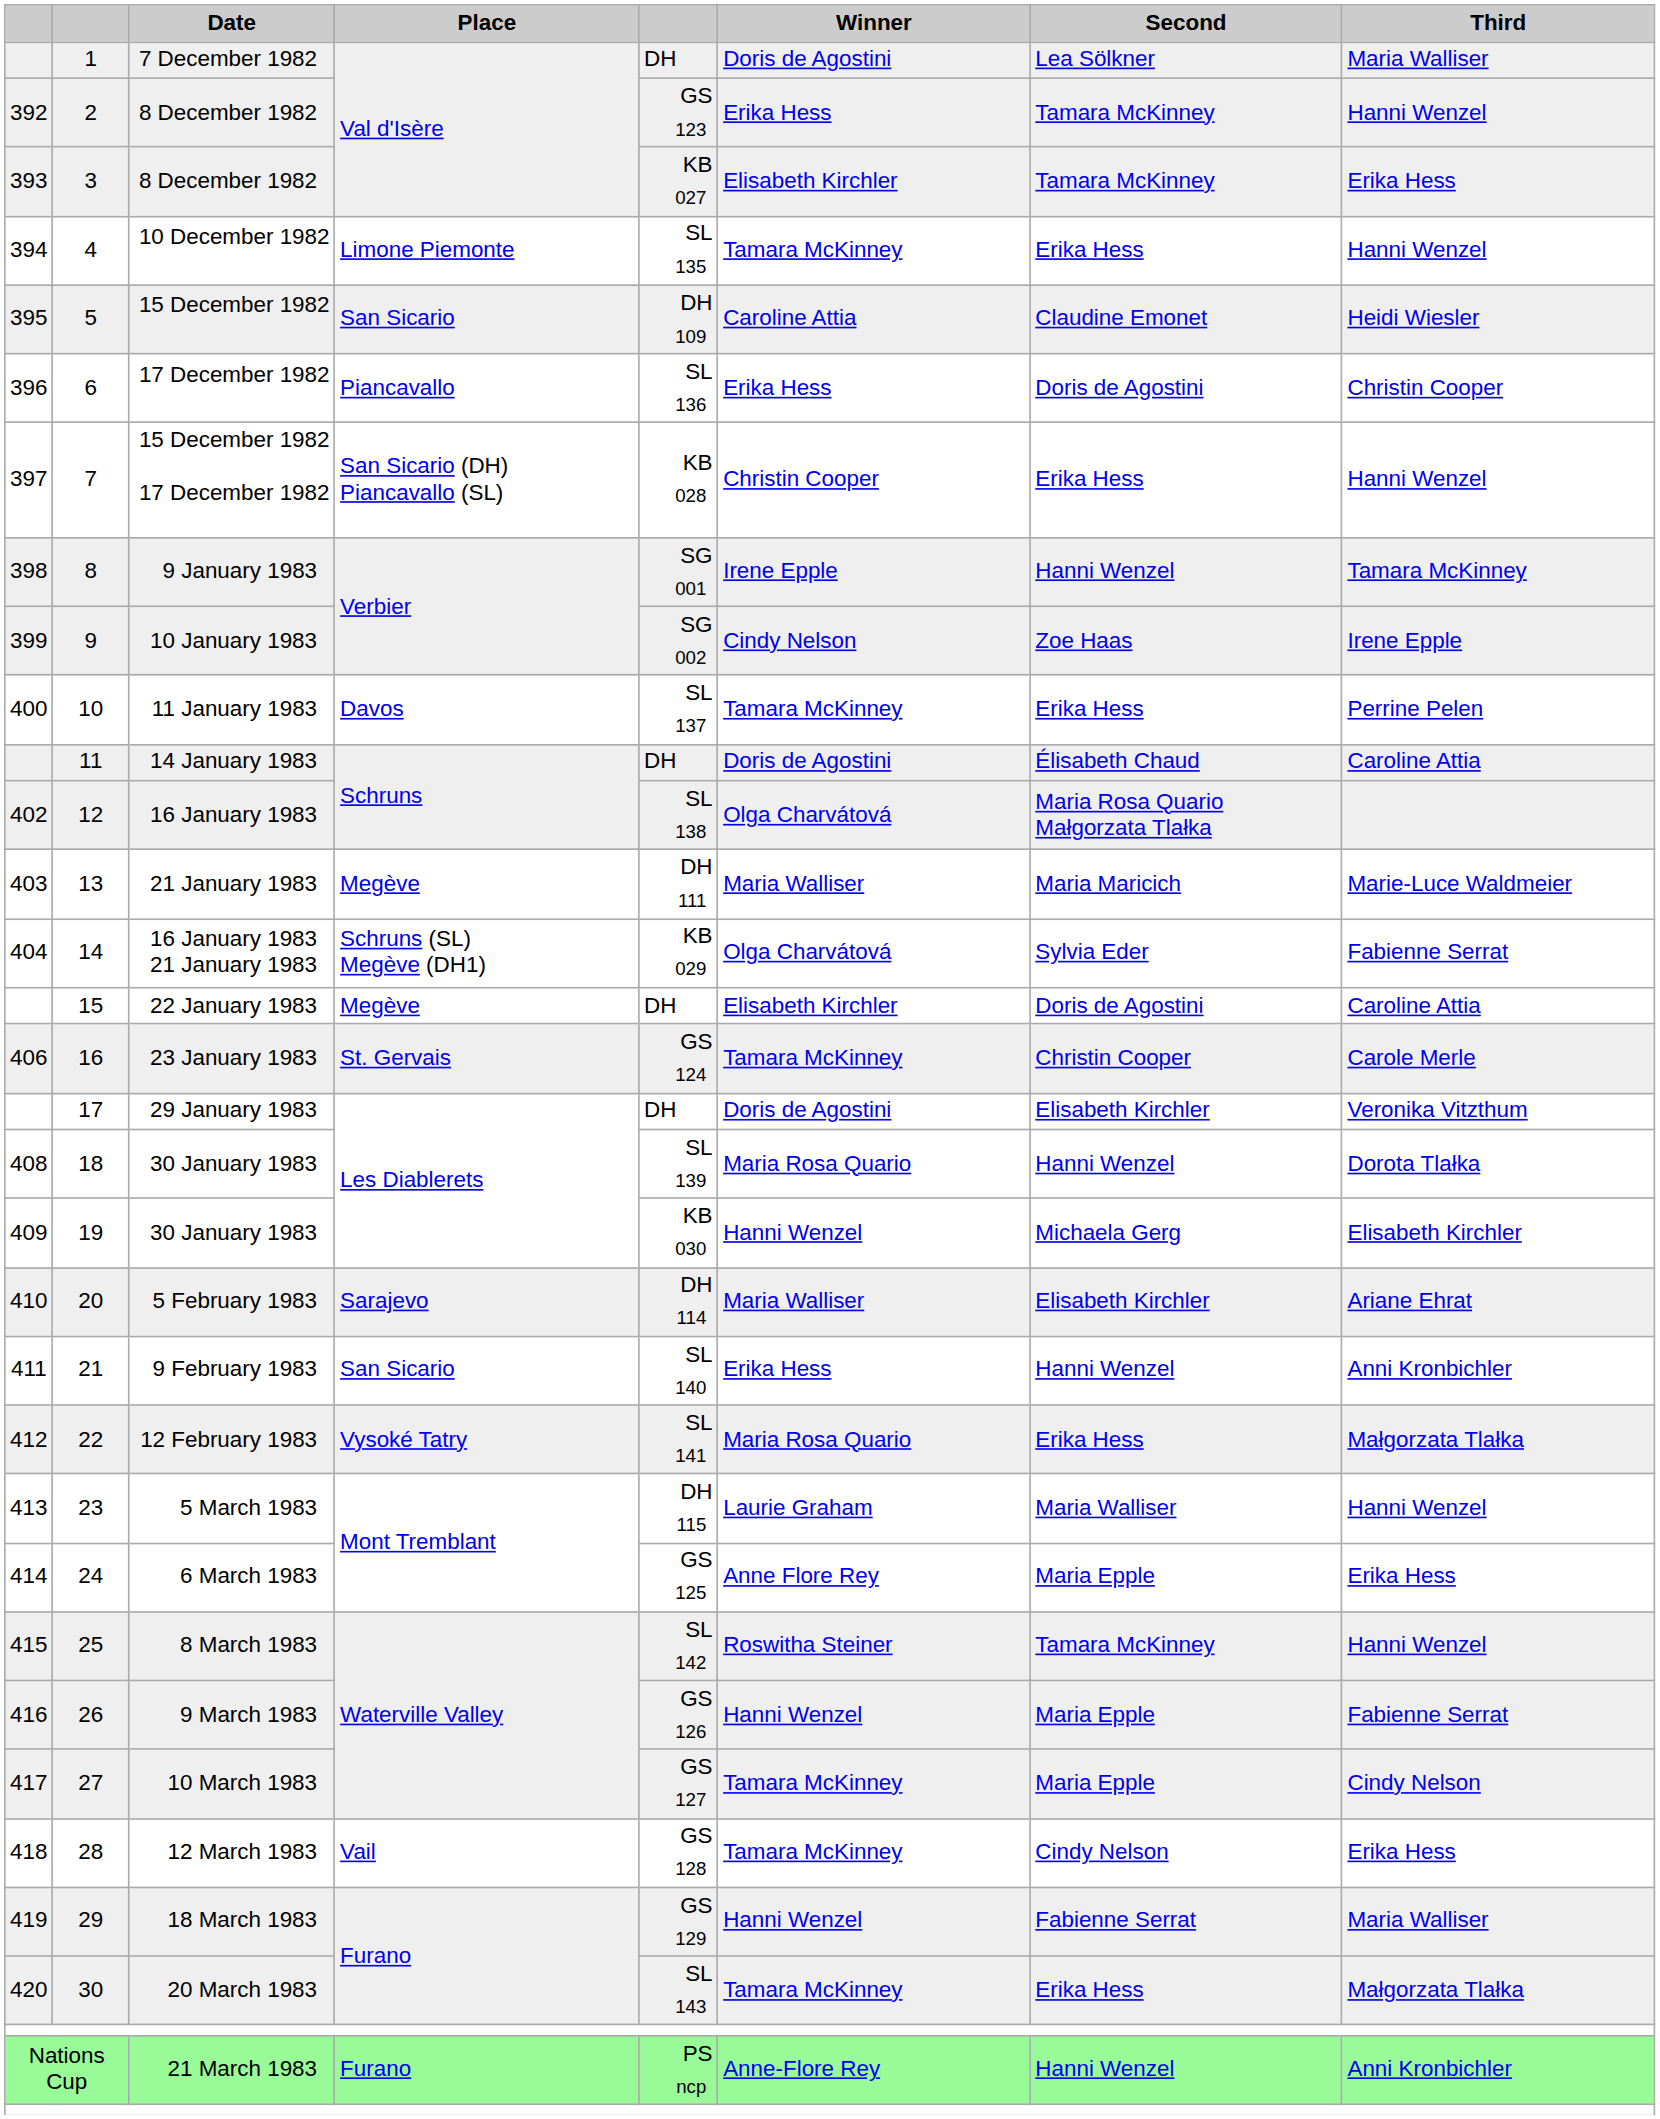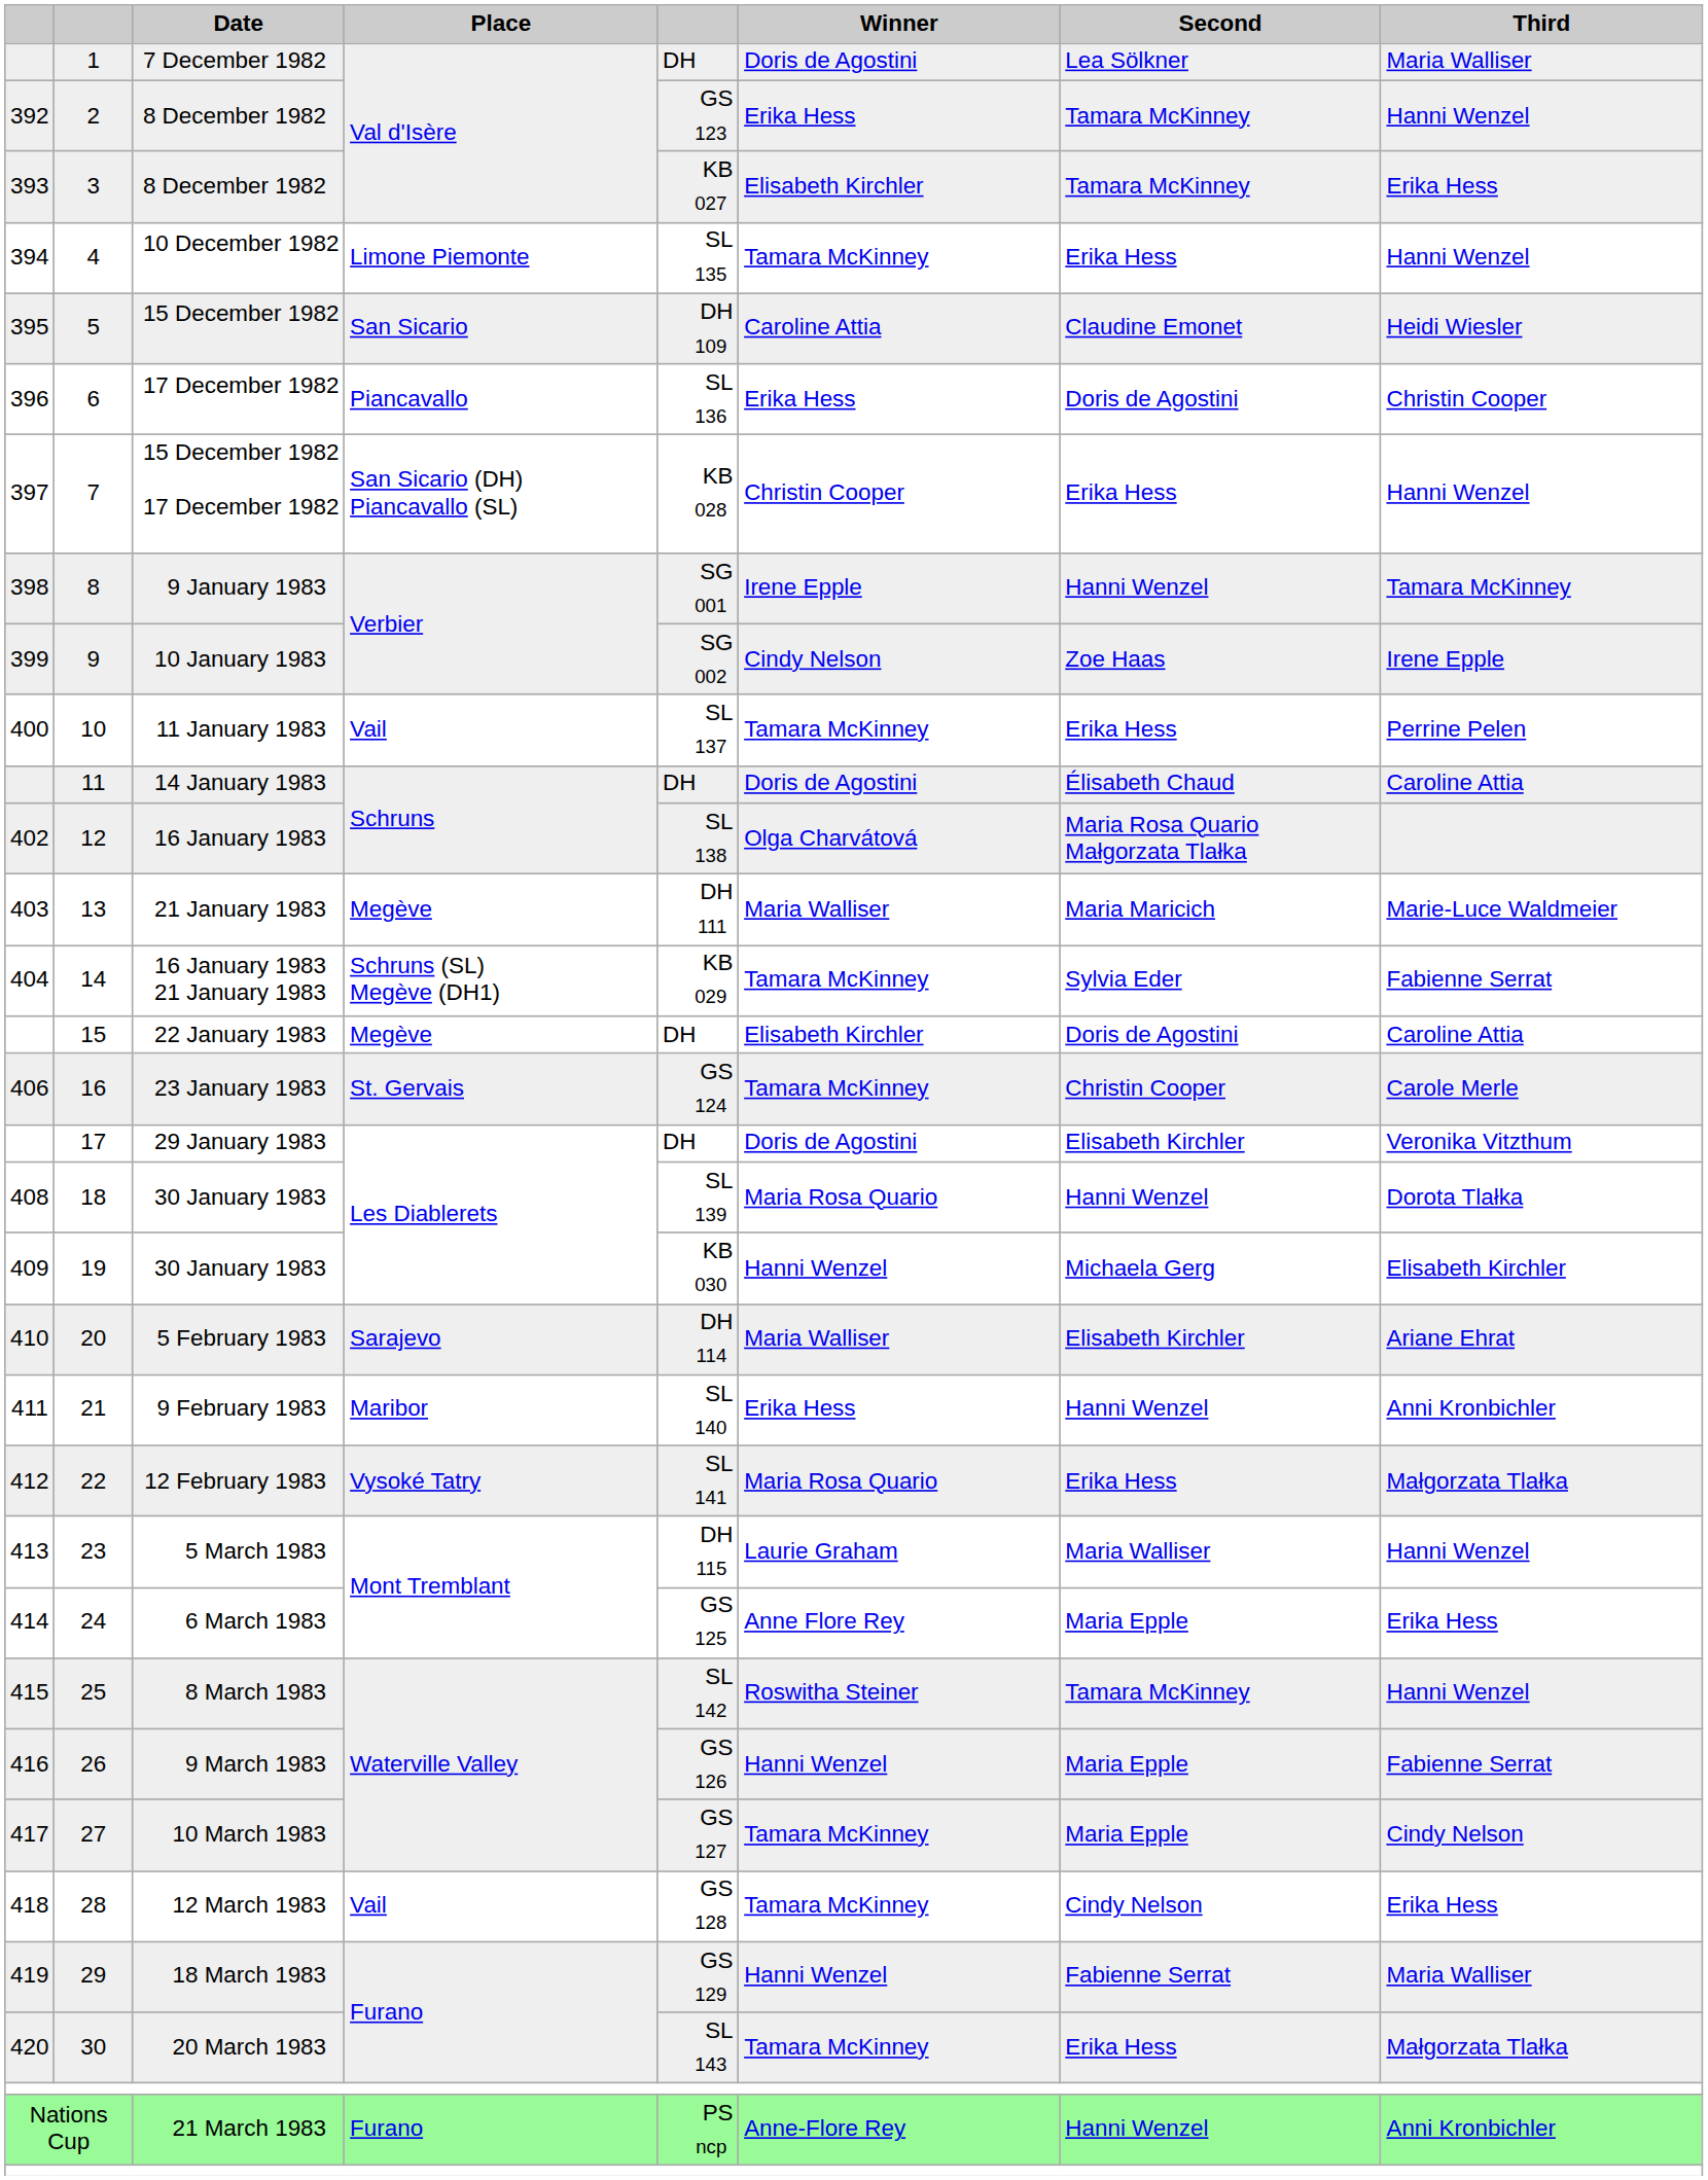11 January 1983 | Place: Davos -> Vail
16 January 1983 21 January 1983 | Winner: Olga Charvátová -> Tamara McKinney
9 February 1983 | Place: San Sicario -> Maribor
